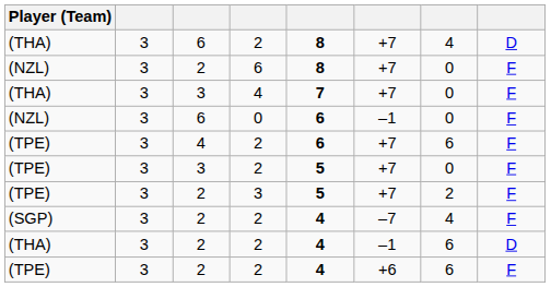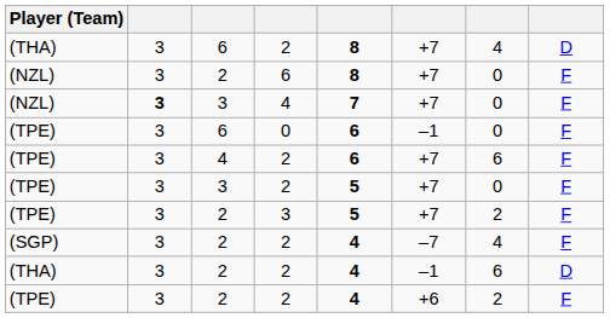row 4 | Player (Team): (THA) -> (NZL)
row 4 | column 2: normal -> bold
row 5 | Player (Team): (NZL) -> (TPE)
row 11 | column 7: 6 -> 2
